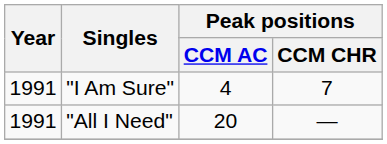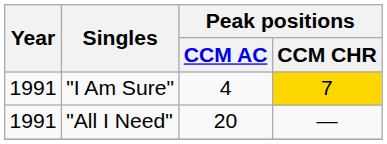"I Am Sure" | Peak positions / CCM CHR: no background -> gold background
